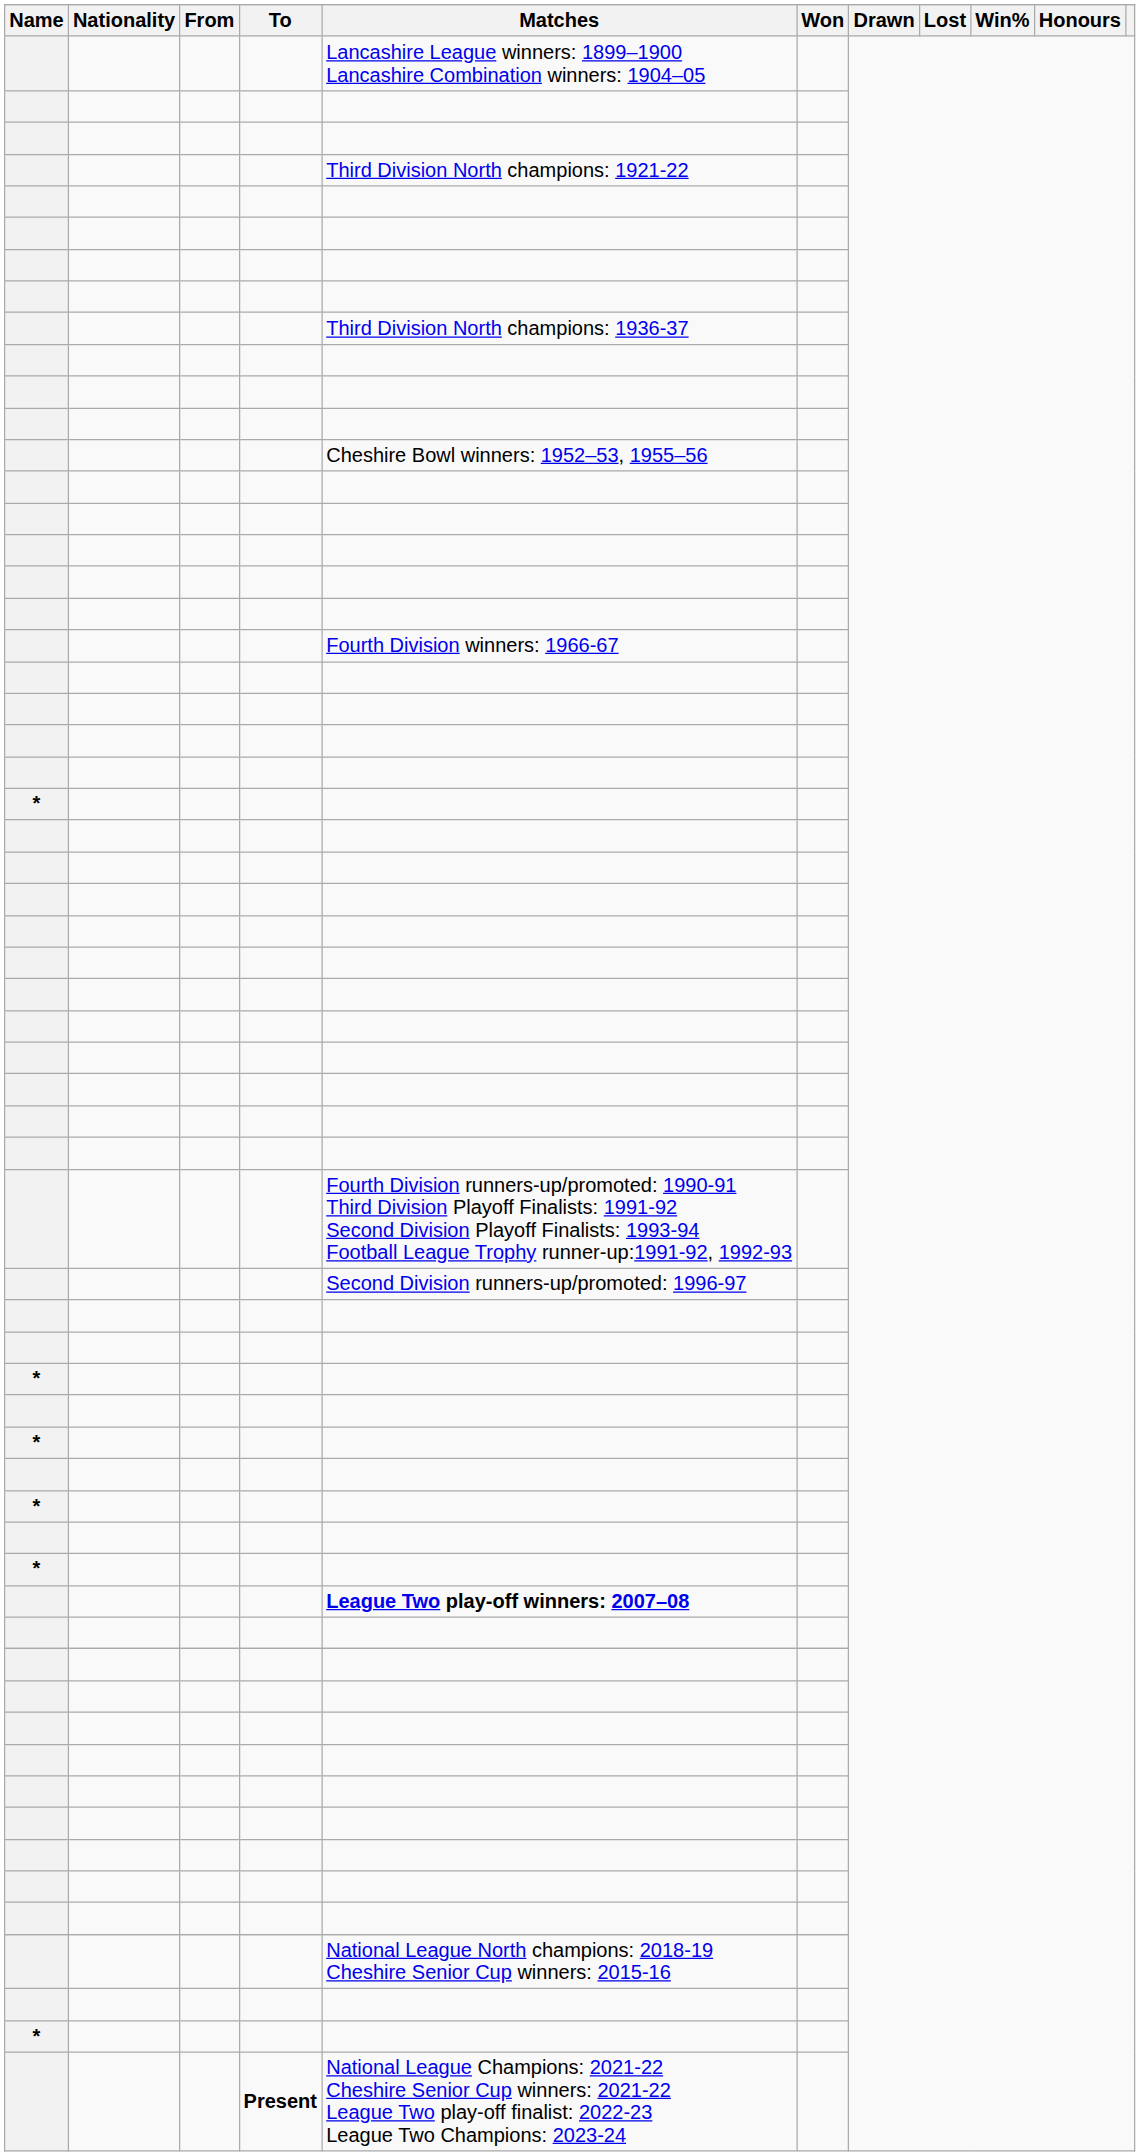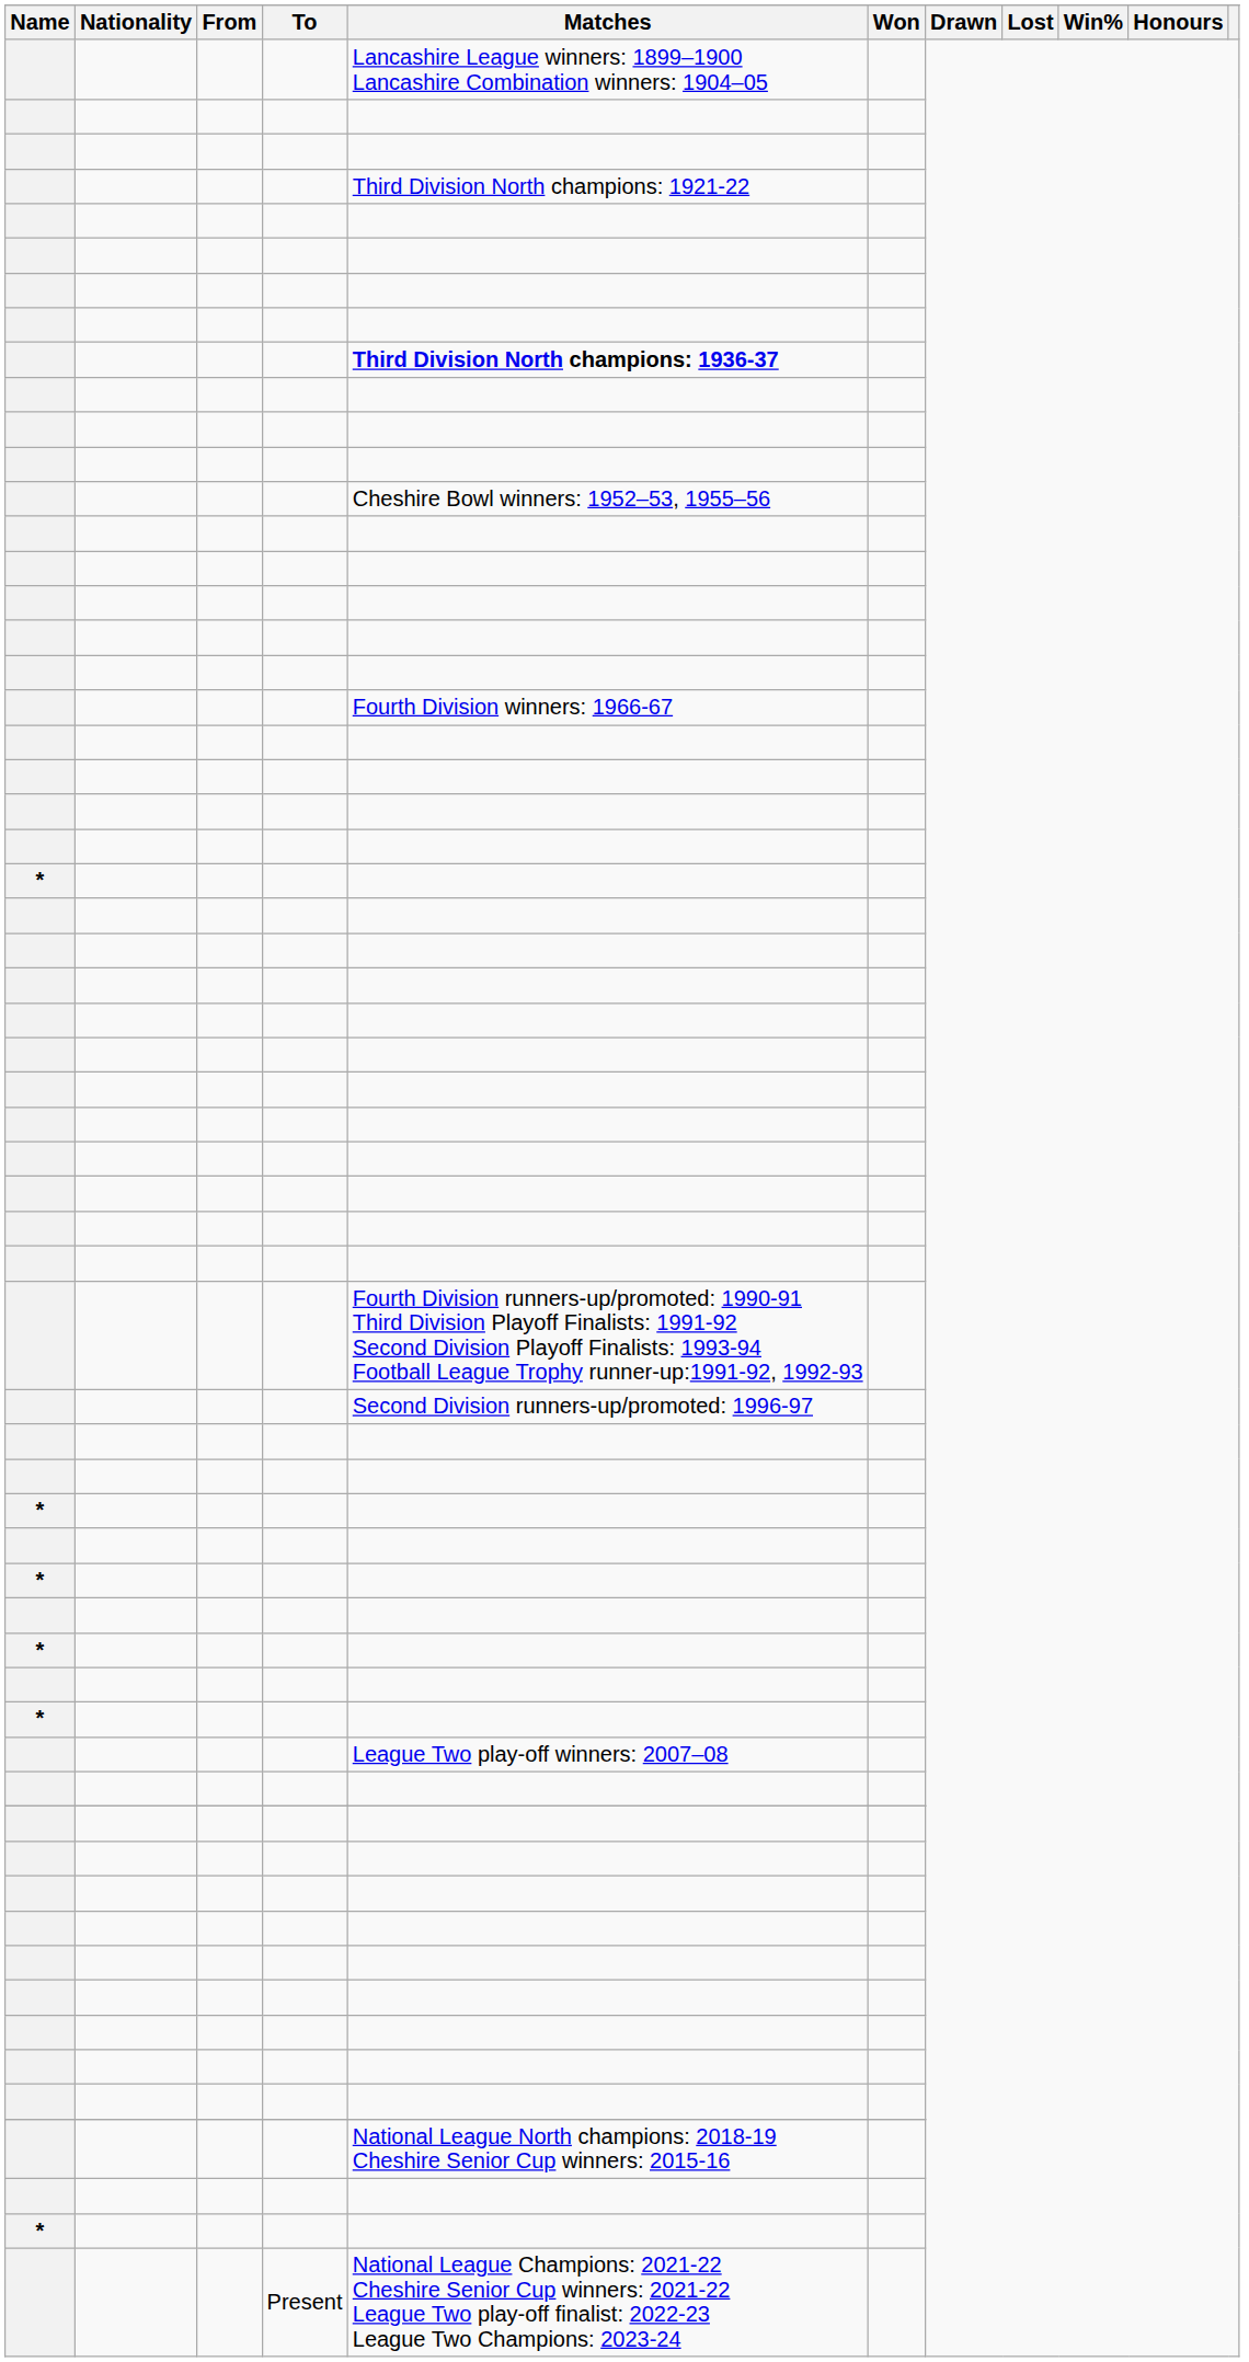row 10 | Matches: normal -> bold
row 48 | Matches: bold -> normal
row 62 | To: bold -> normal
